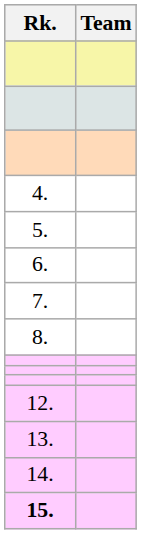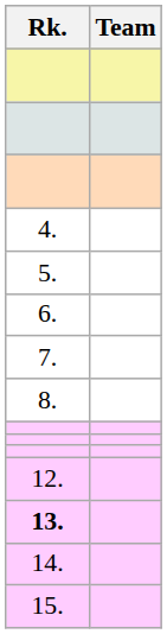row 14 | Rk.: normal -> bold
row 16 | Rk.: bold -> normal
